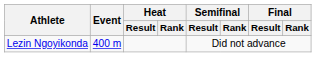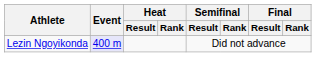Lezin Ngoyikonda | Event: no background -> lavender background
